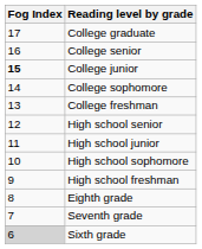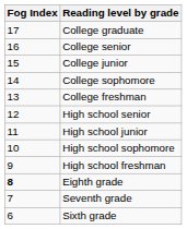College junior | Fog Index: bold -> normal
Eighth grade | Fog Index: normal -> bold
Sixth grade | Fog Index: lightgrey background -> no background
